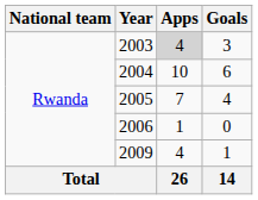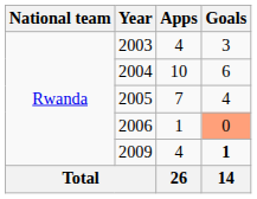2003 | Apps: lightgrey background -> no background
2006 | Goals: no background -> lightsalmon background
2009 | Goals: normal -> bold
